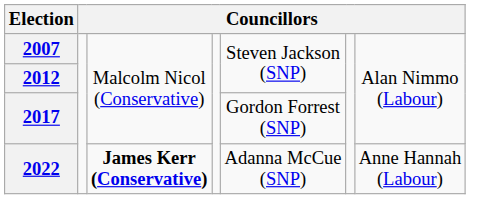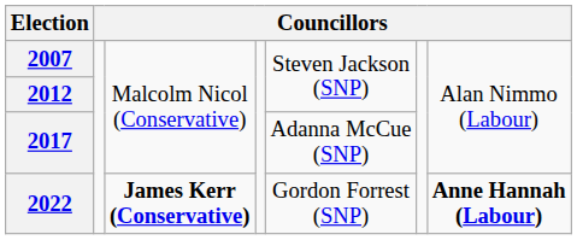2017 | column 5: Gordon Forrest (SNP) -> Adanna McCue (SNP)
2022 | column 5: Adanna McCue (SNP) -> Gordon Forrest (SNP)
2022 | column 7: normal -> bold
